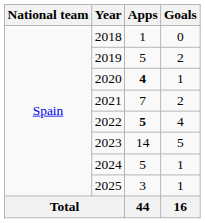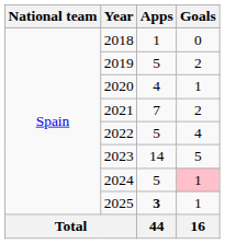2020 | Apps: bold -> normal
2022 | Apps: bold -> normal
2024 | Goals: no background -> pink background
2025 | Apps: normal -> bold
